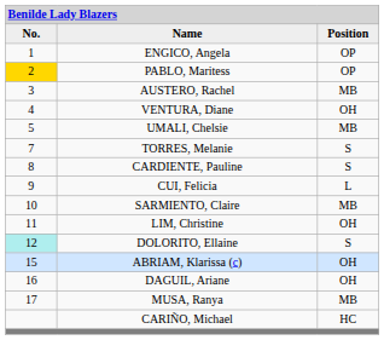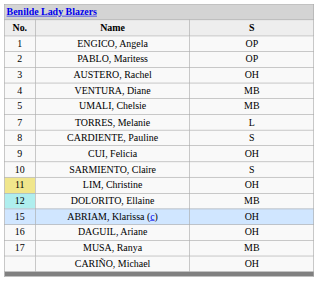Name | column 3: Position -> S
PABLO, Maritess | column 1: gold background -> no background
AUSTERO, Rachel | column 3: MB -> OH
VENTURA, Diane | column 3: OH -> MB
TORRES, Melanie | column 3: S -> L
CUI, Felicia | column 3: L -> OH
SARMIENTO, Claire | column 3: MB -> S
LIM, Christine | column 1: no background -> khaki background
DOLORITO, Ellaine | column 3: S -> MB
CARIÑO, Michael | column 3: HC -> OH
